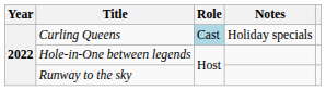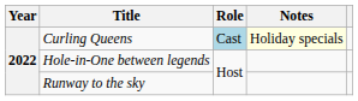Curling Queens | Notes: no background -> lightyellow background
